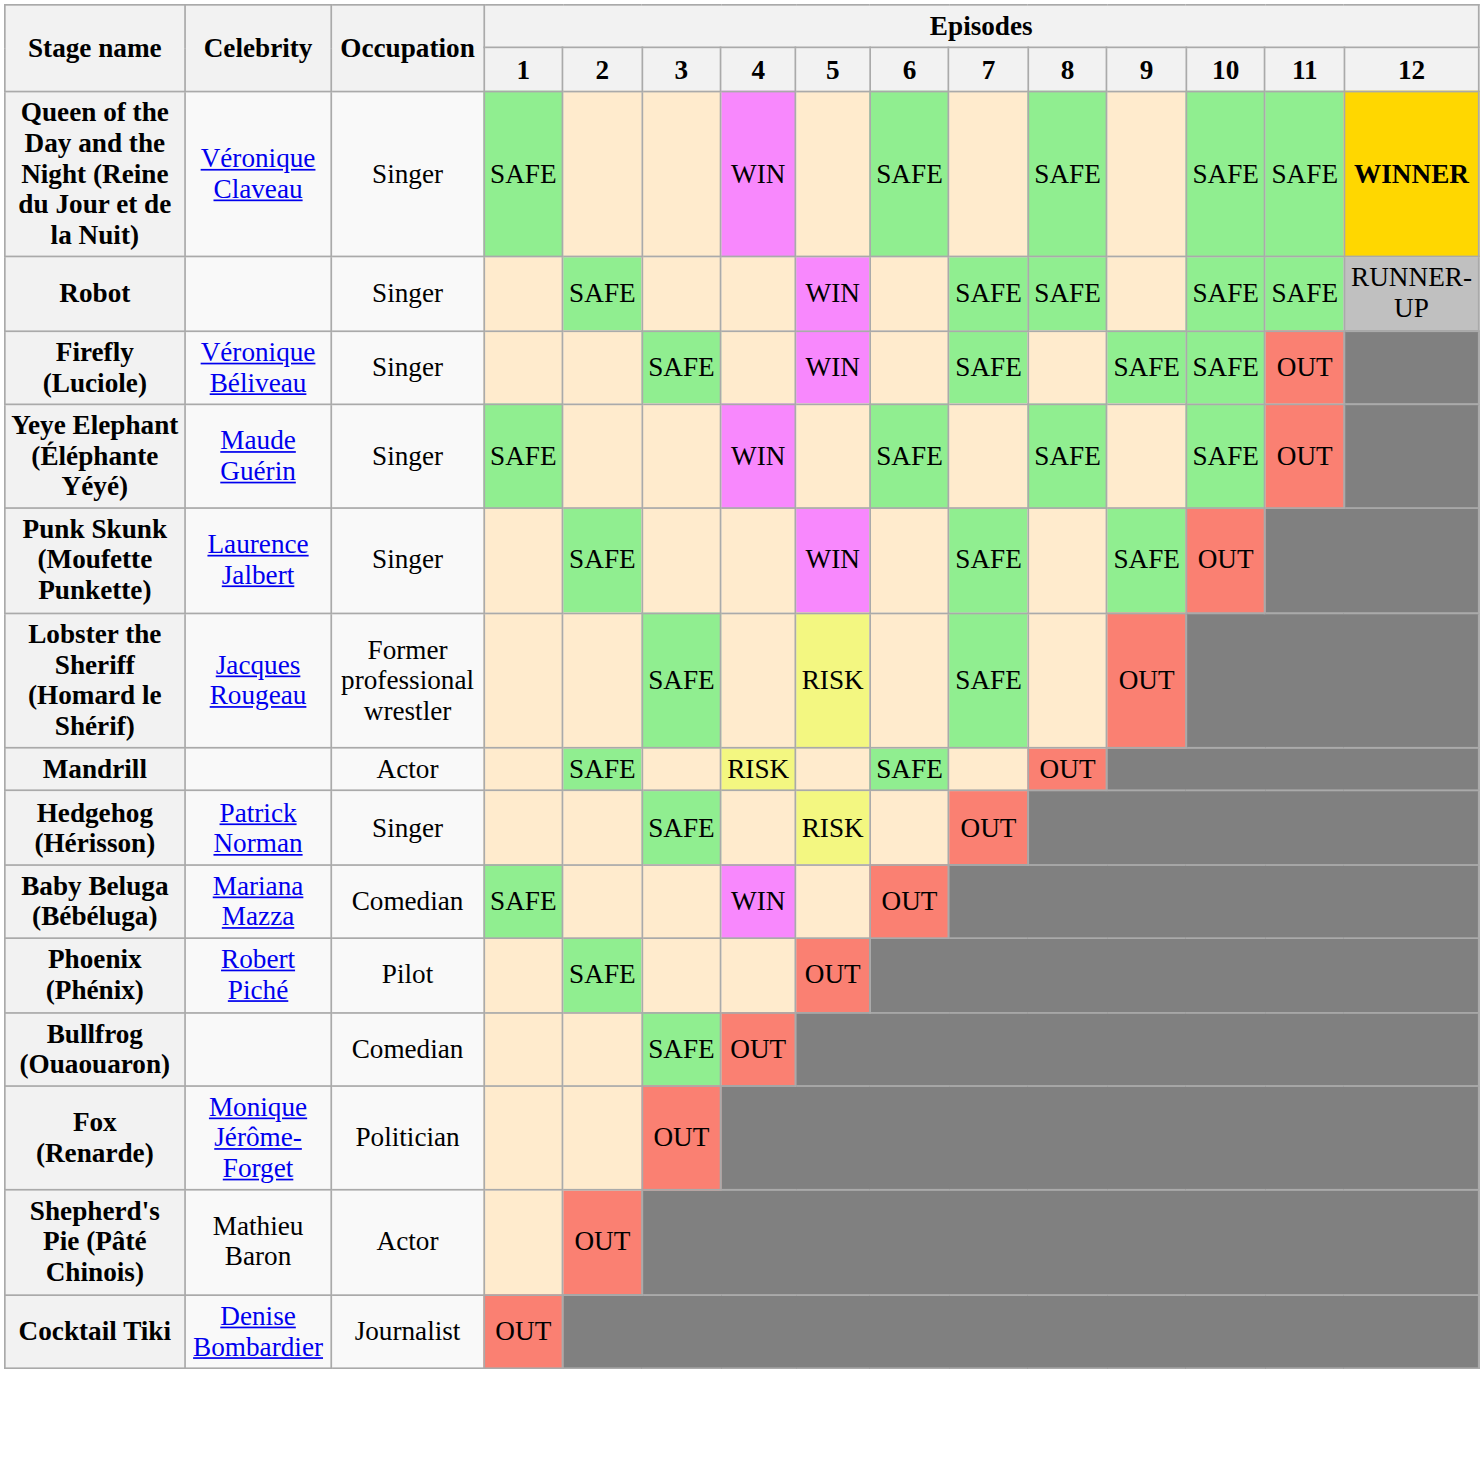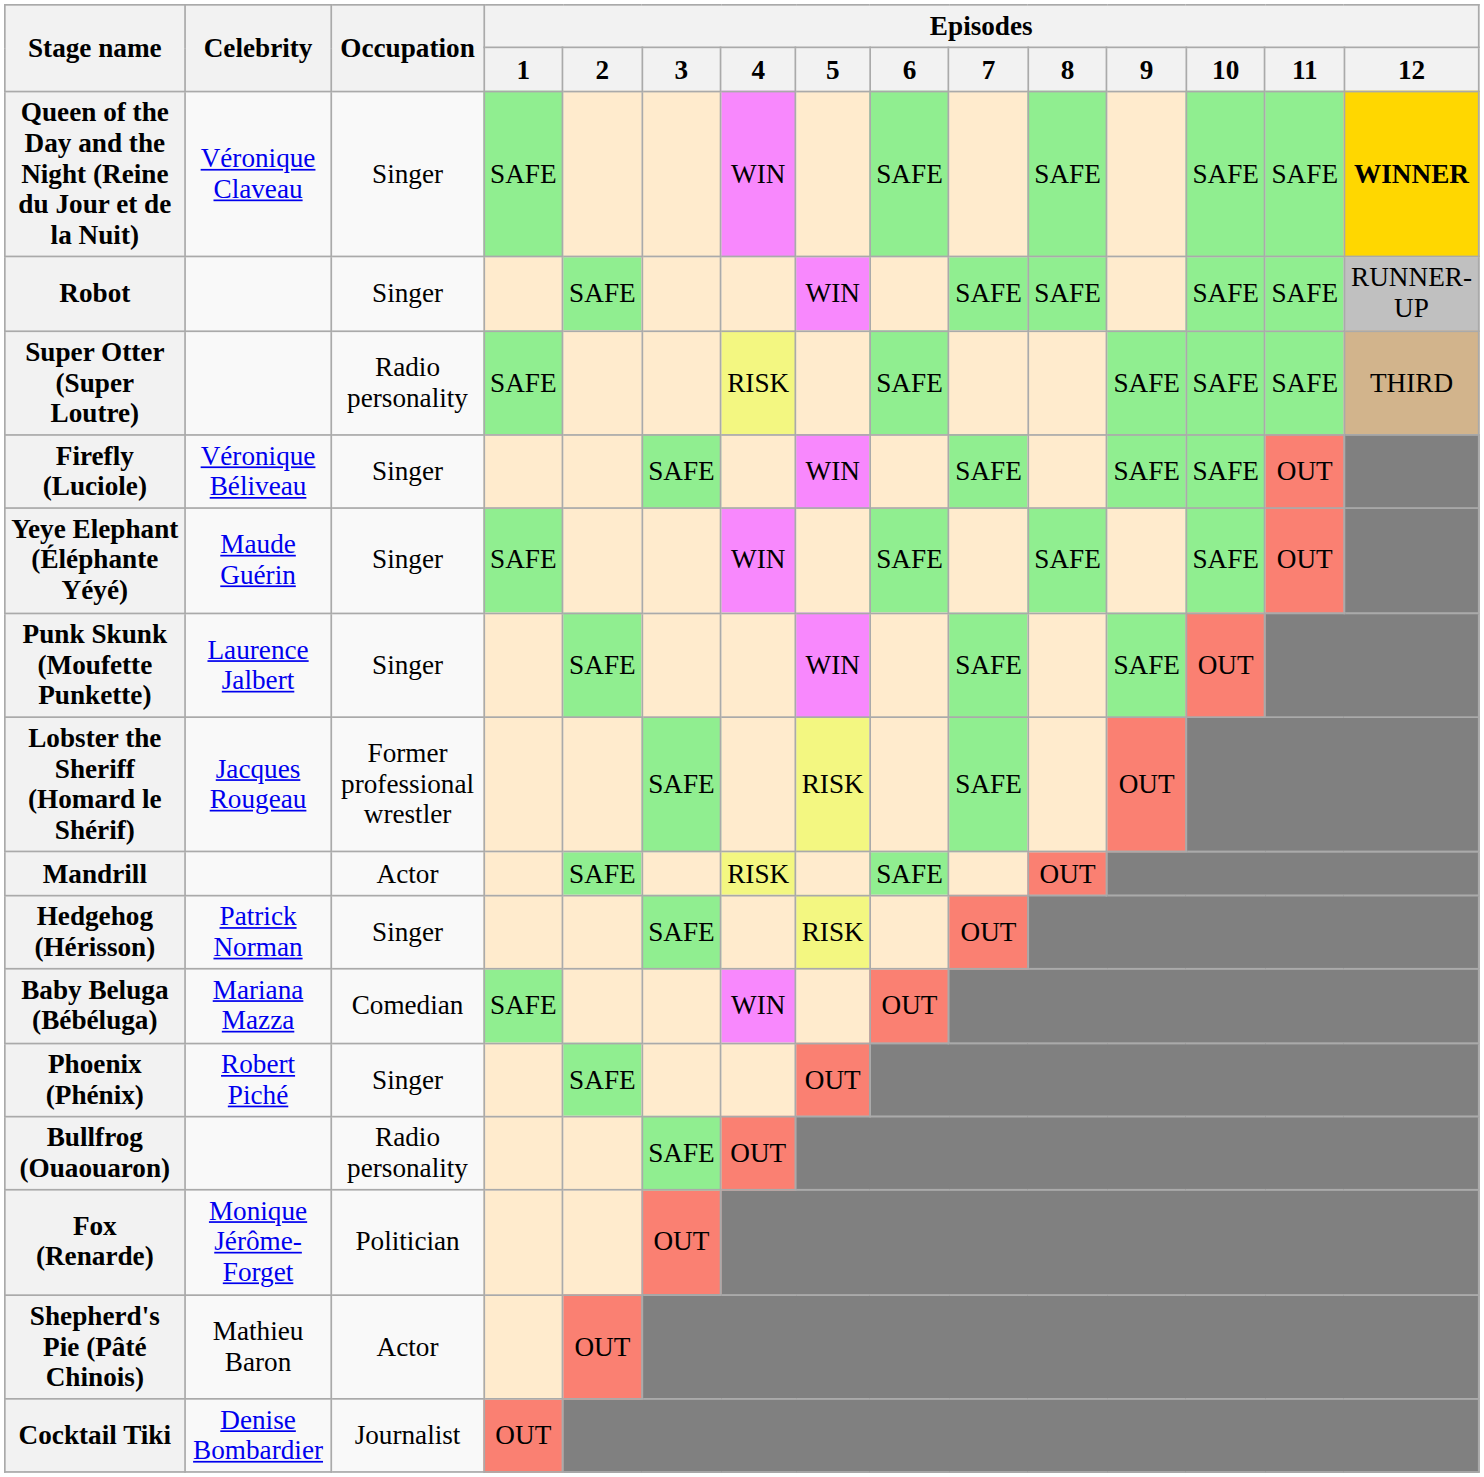+ row: Super Otter (Super Loutre) | Radio personality | SAFE | RISK | SAFE | SAFE | SAFE | SAFE | THIRD
Phoenix (Phénix) | Occupation: Pilot -> Singer
Bullfrog (Ouaouaron) | Occupation: Comedian -> Radio personality
